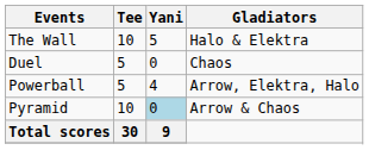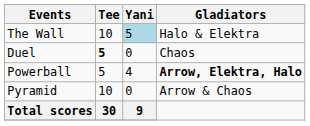The Wall | Yani: no background -> lightblue background
Duel | Tee: normal -> bold
Powerball | Gladiators: normal -> bold
Pyramid | Yani: lightblue background -> no background
